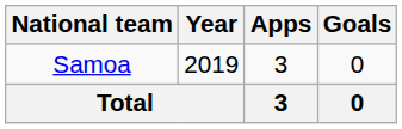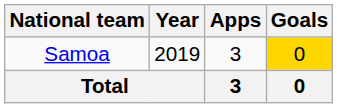Samoa | Goals: no background -> gold background
